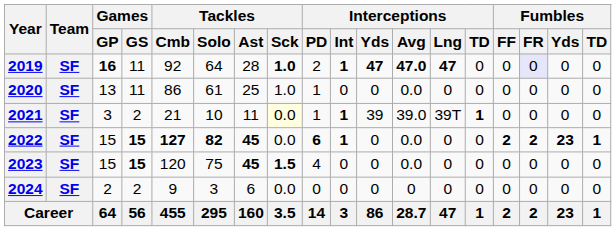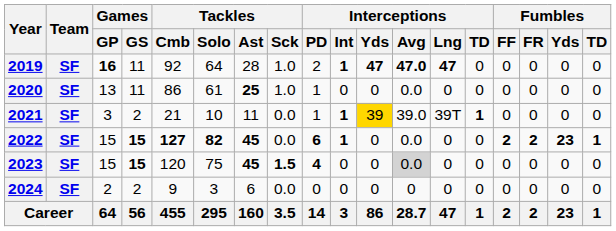2019 | Tackles / Sck: bold -> normal
2019 | Fumbles / FR: lavender background -> no background
2020 | Tackles / Ast: normal -> bold
2021 | Tackles / Sck: lightyellow background -> no background
2021 | Interceptions / Yds: no background -> gold background
2023 | Interceptions / PD: normal -> bold
2023 | Interceptions / Avg: no background -> lightgrey background
